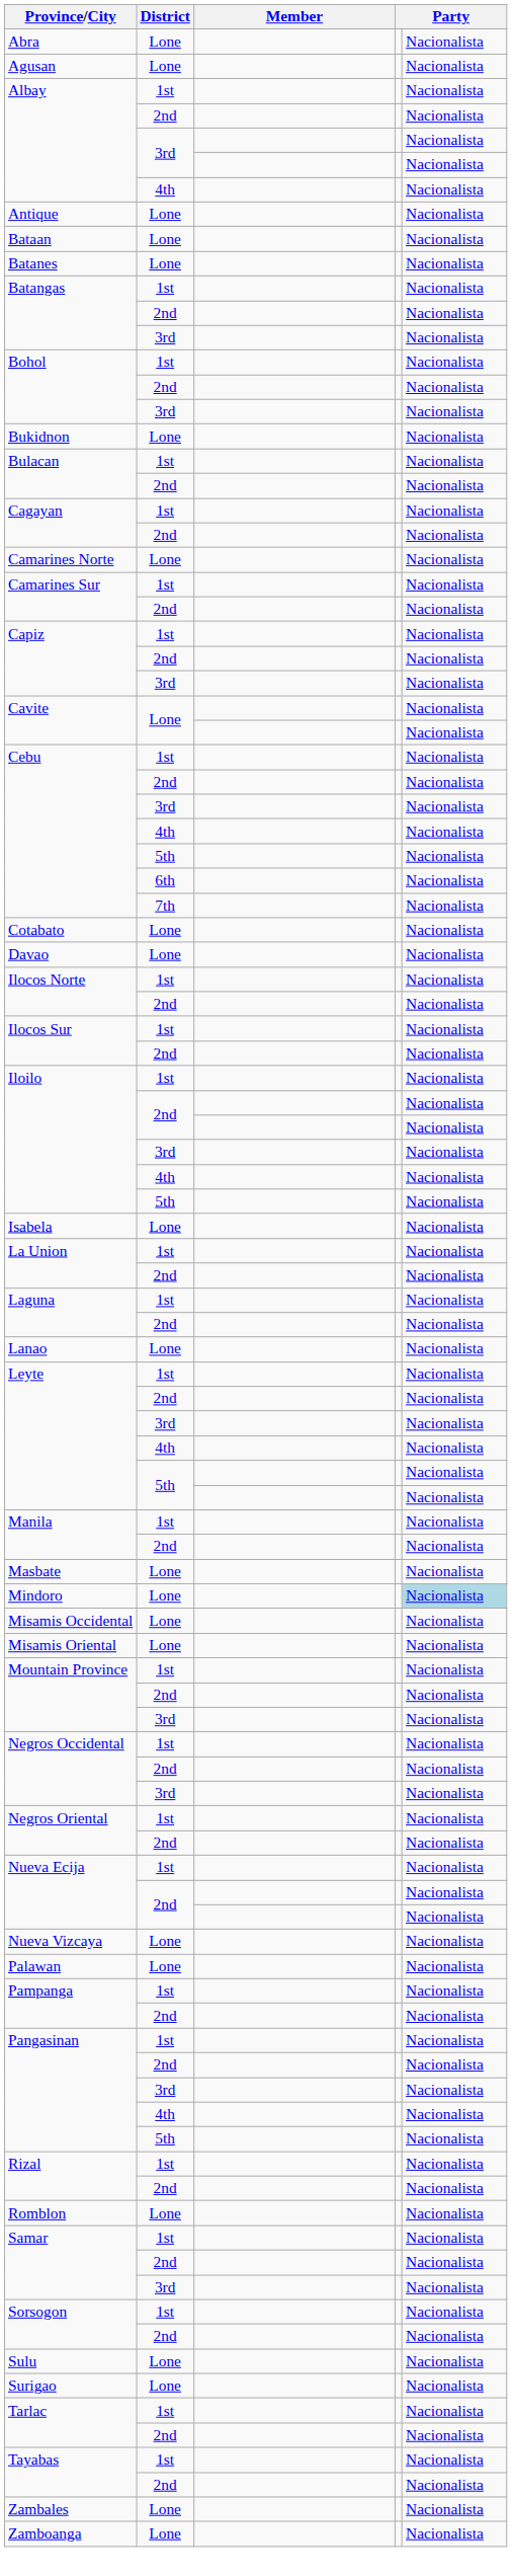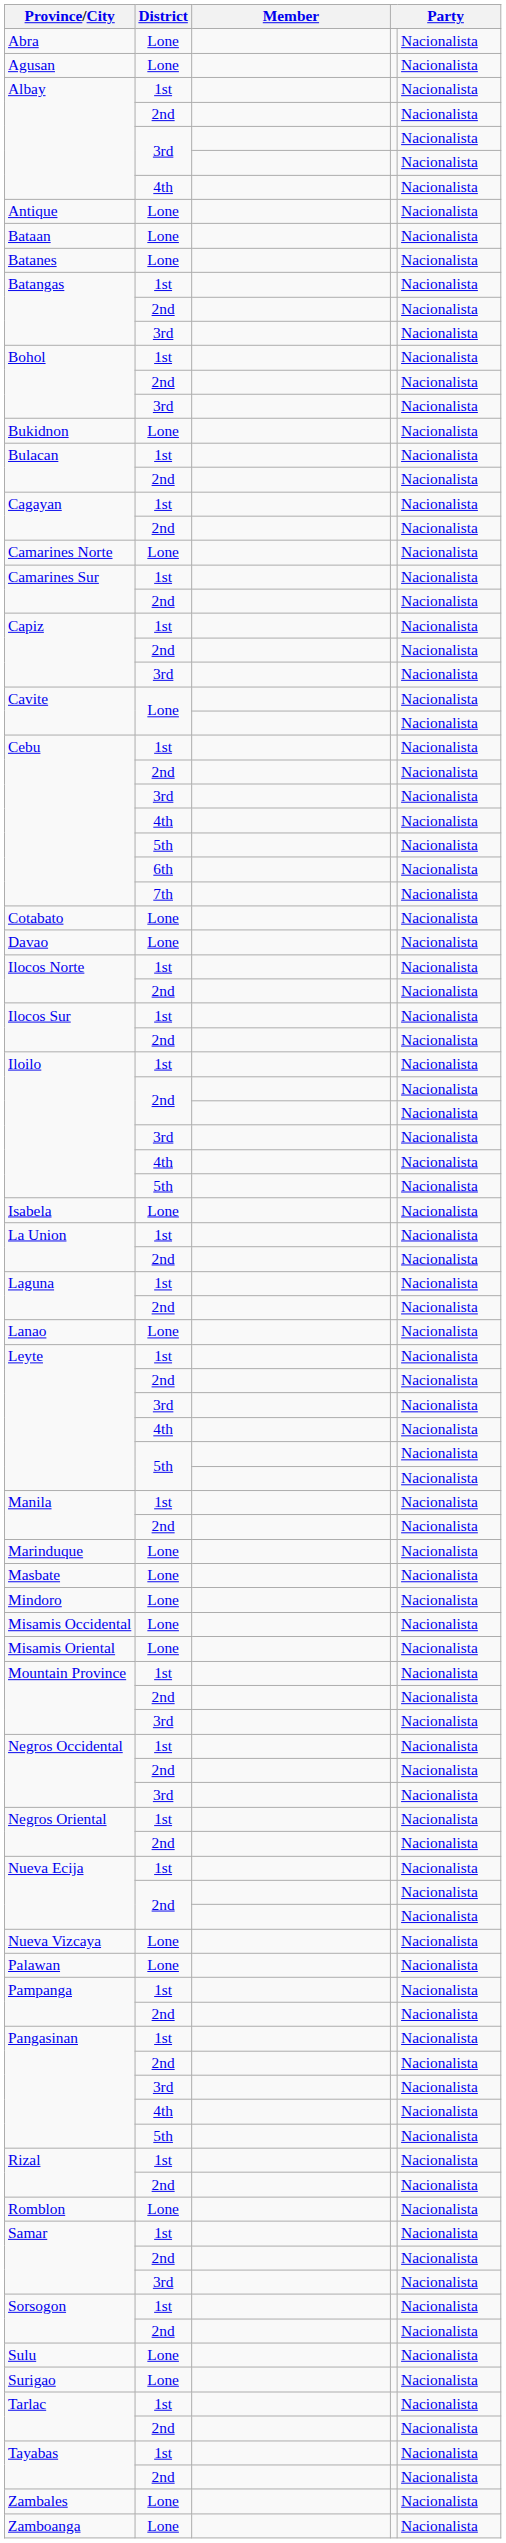+ row: Marinduque | Lone | Nacionalista
Mindoro | column 5: lightblue background -> no background
